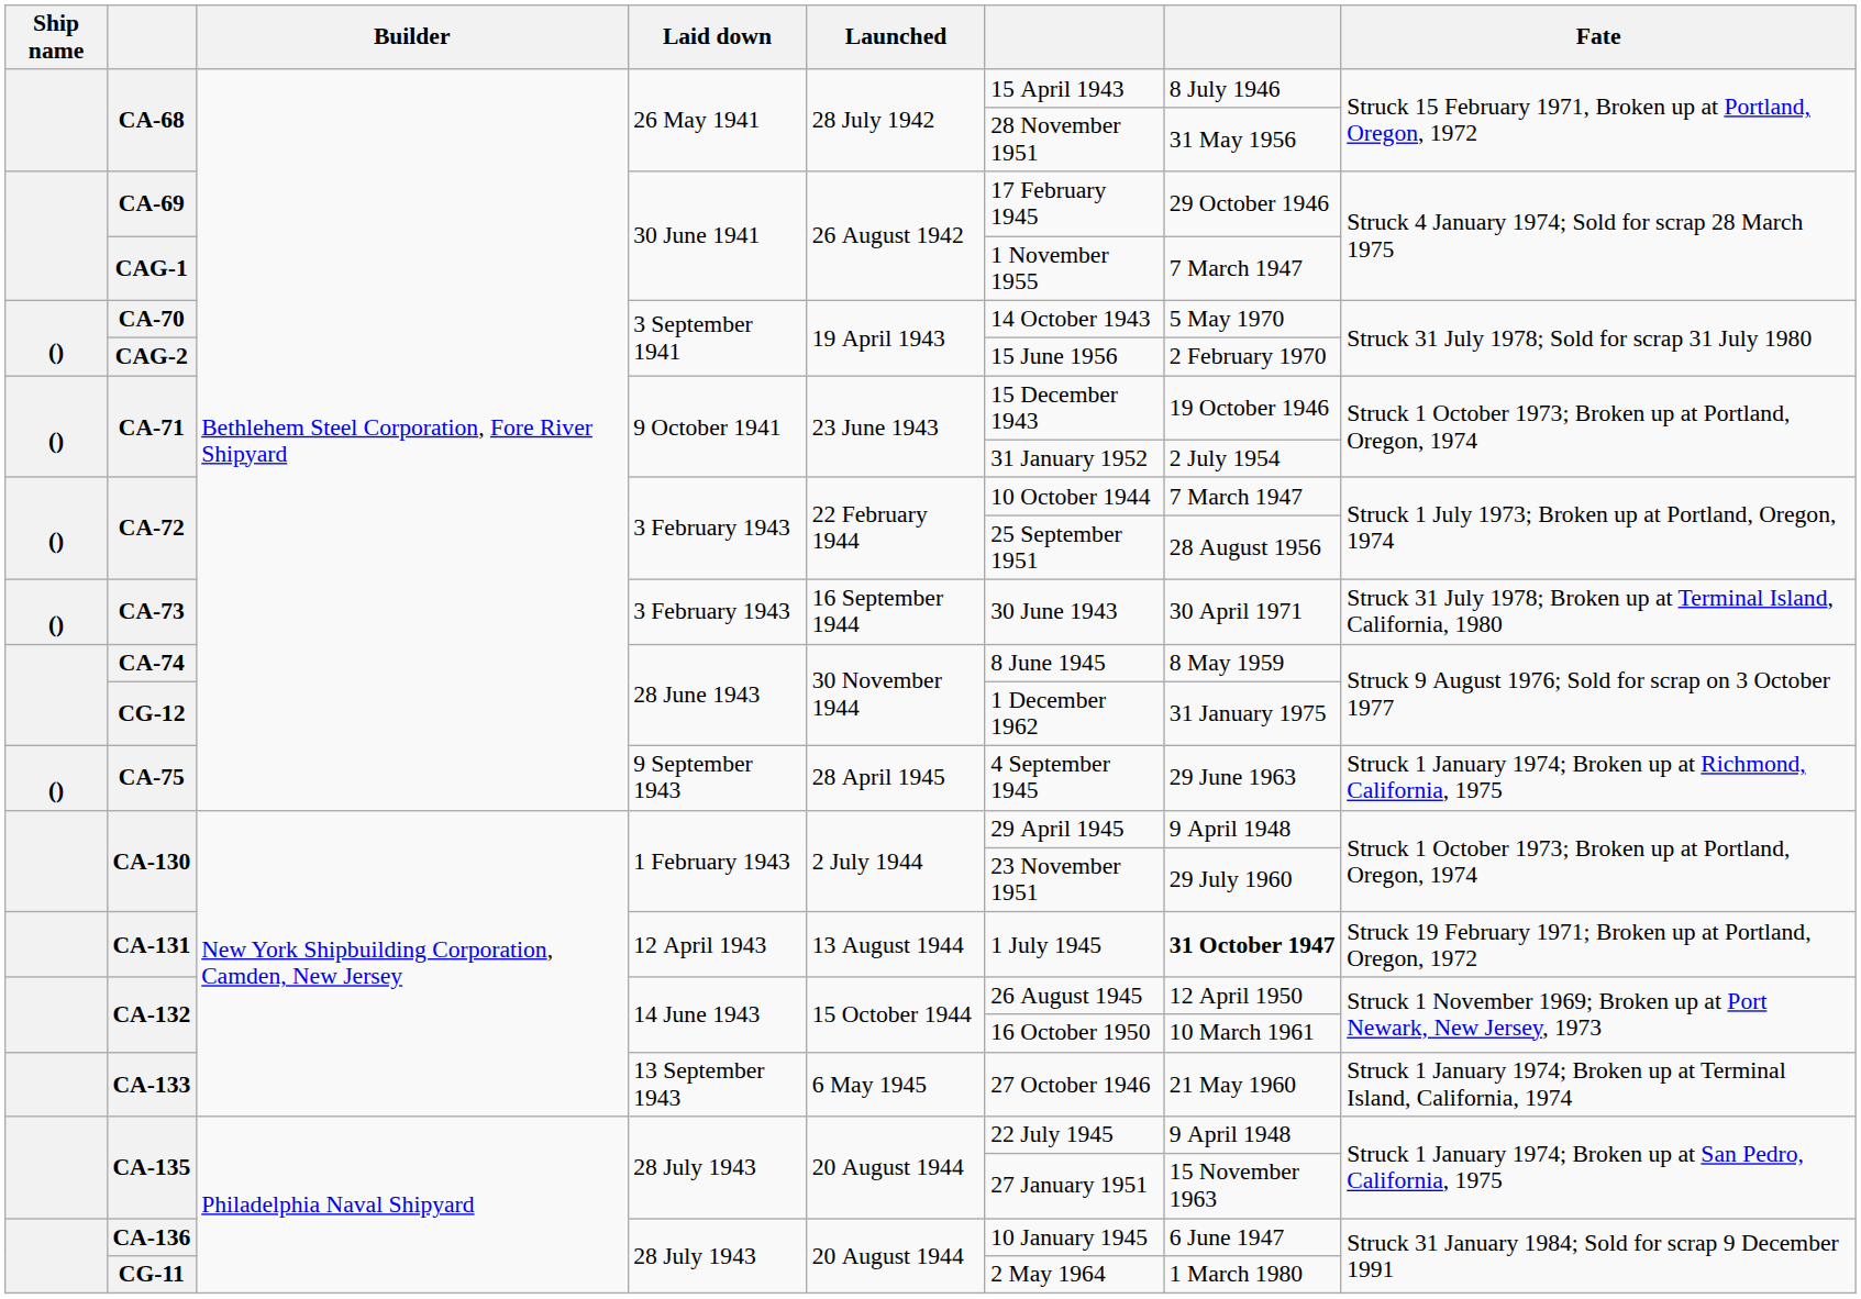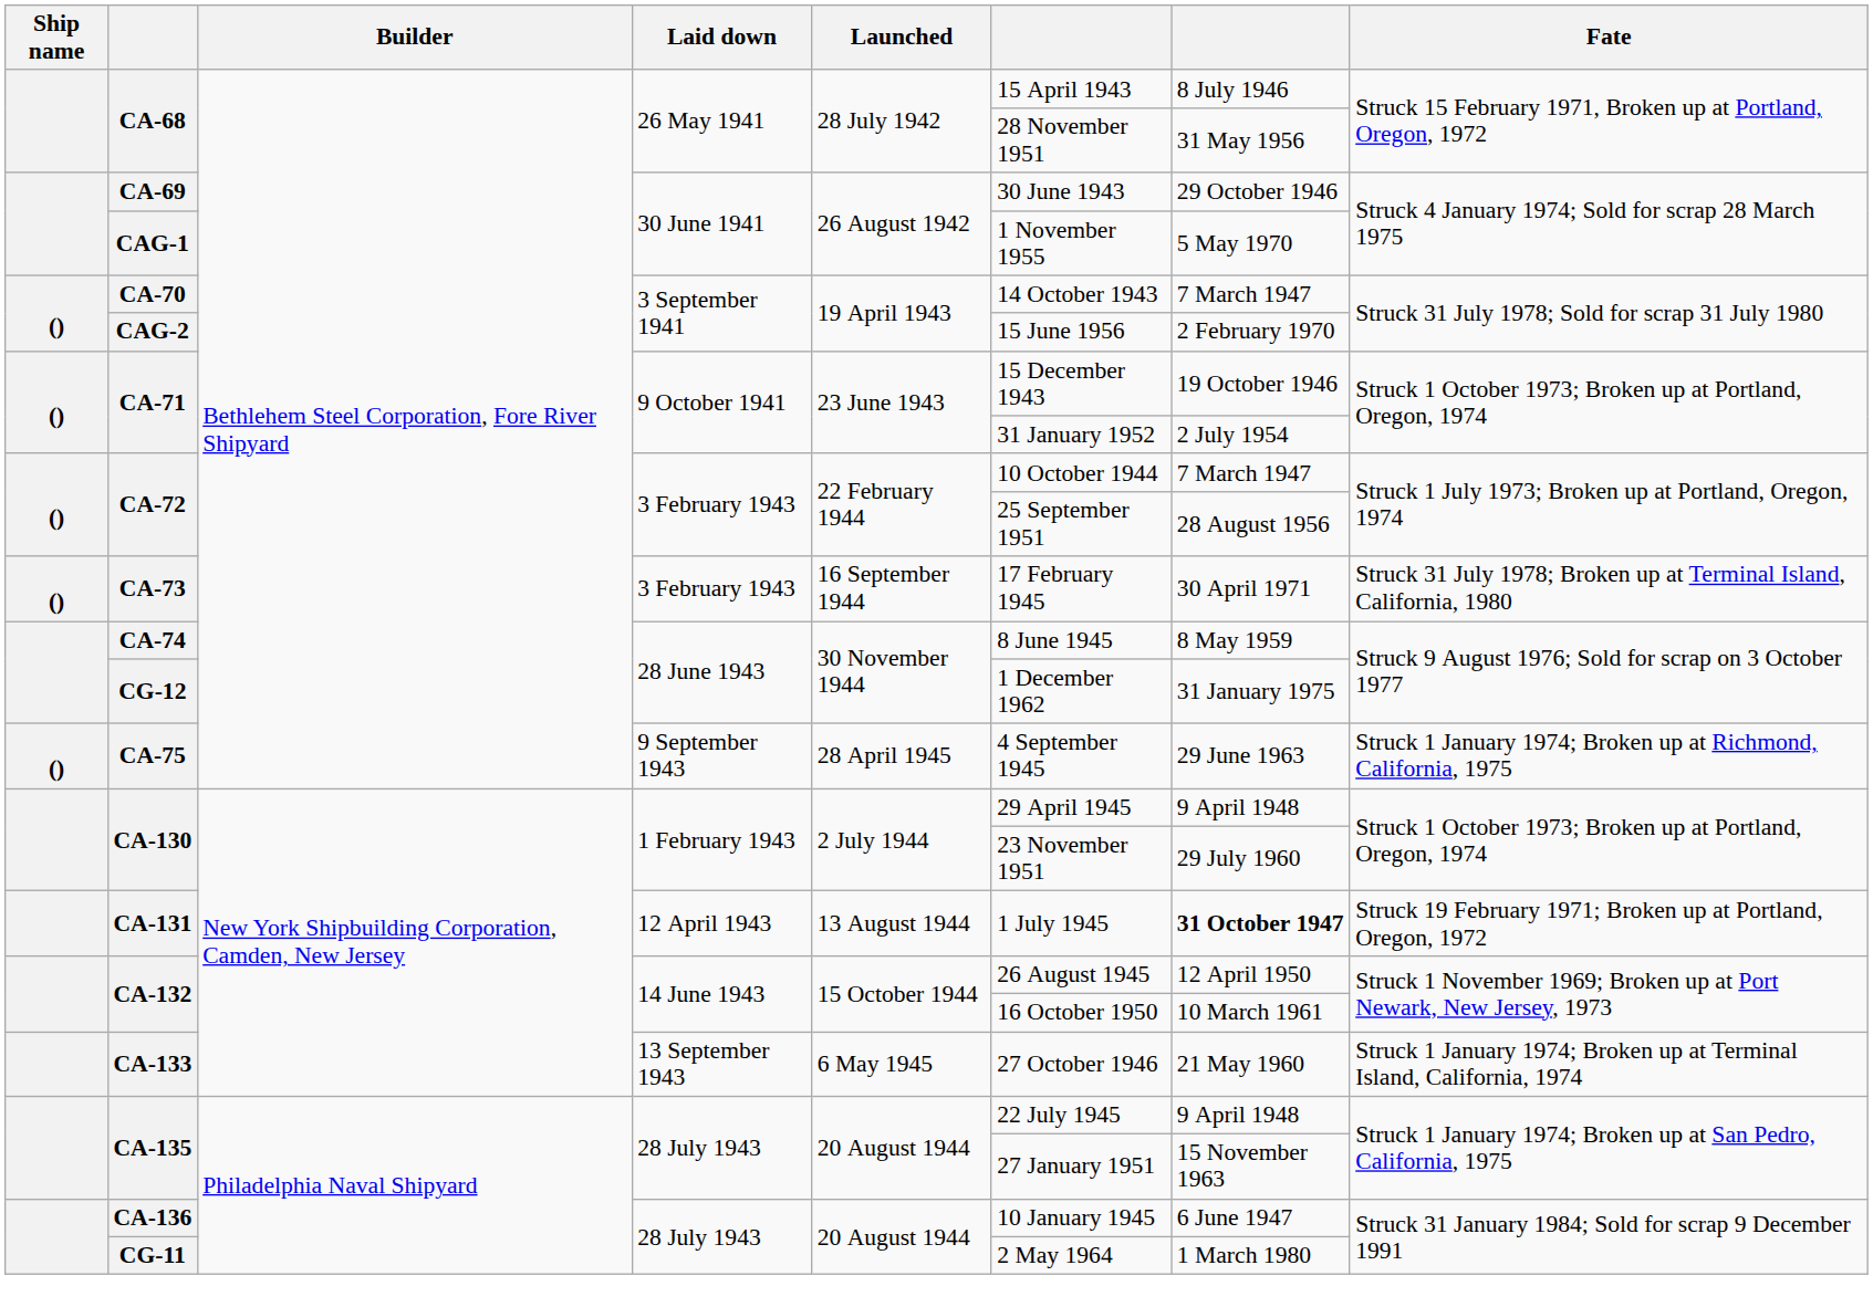CA-69 | column 6: 17 February 1945 -> 30 June 1943
CAG-1 | column 7: 7 March 1947 -> 5 May 1970
CA-70 | column 7: 5 May 1970 -> 7 March 1947
CA-73 | column 6: 30 June 1943 -> 17 February 1945
